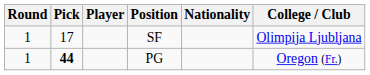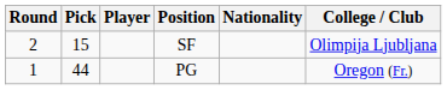SF | Round: 1 -> 2
SF | Pick: 17 -> 15
PG | Pick: bold -> normal
